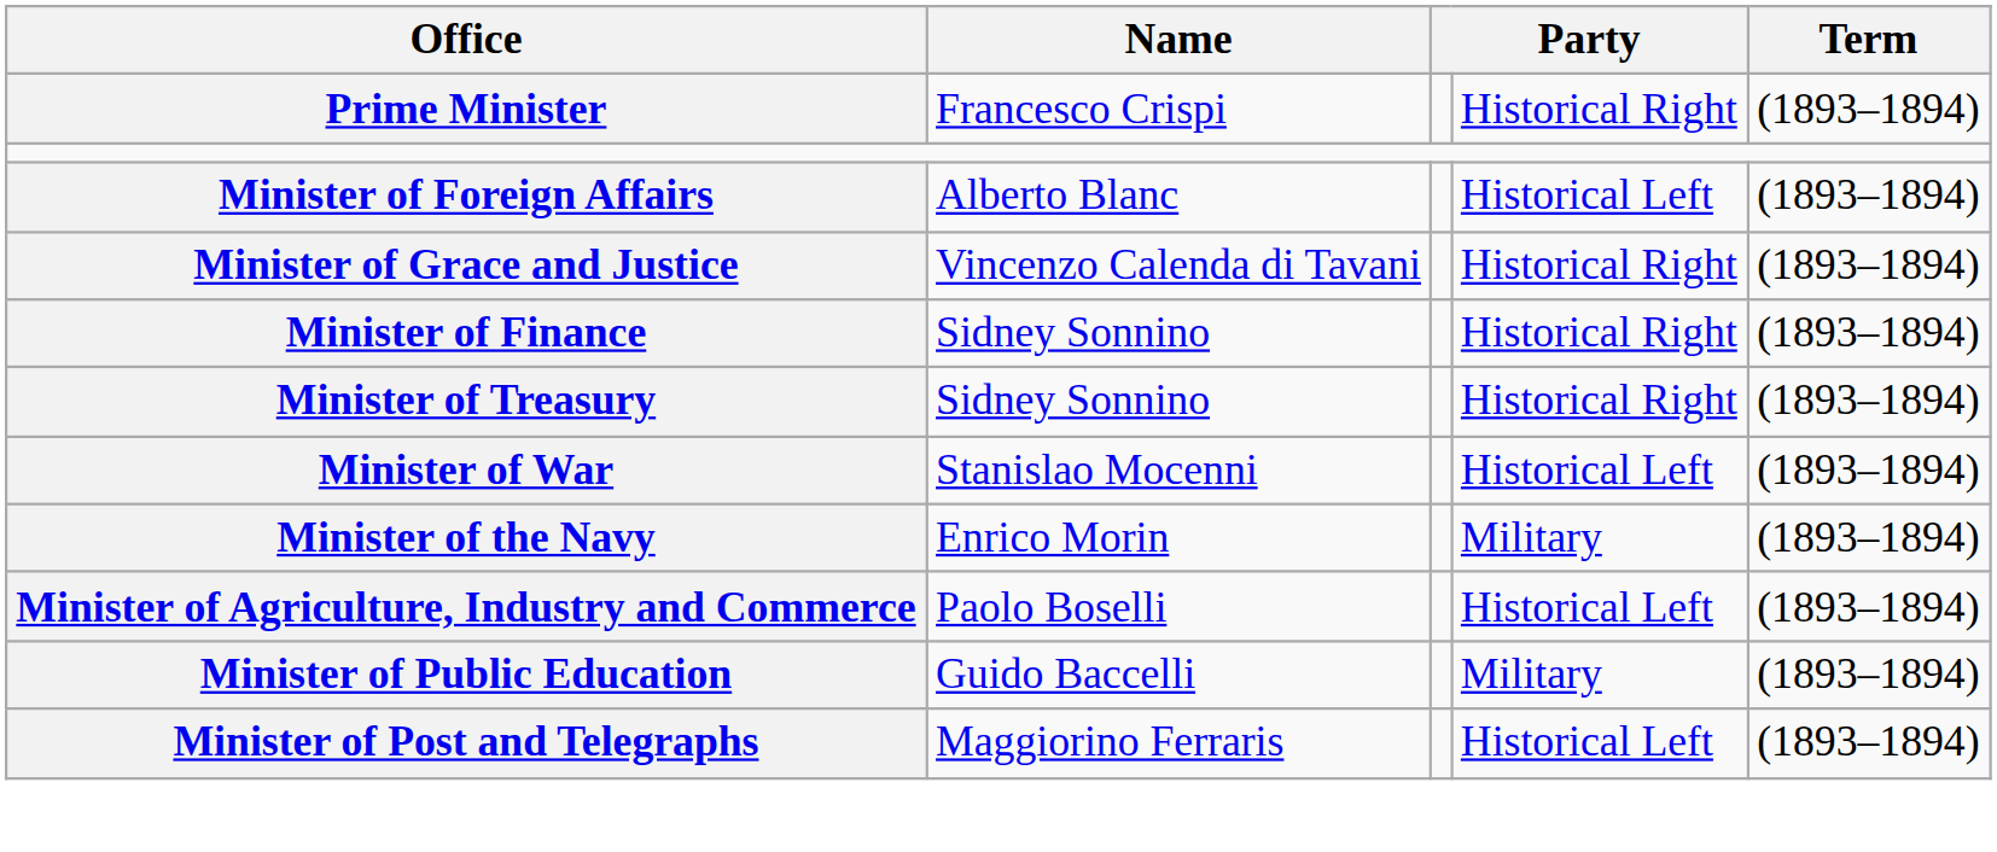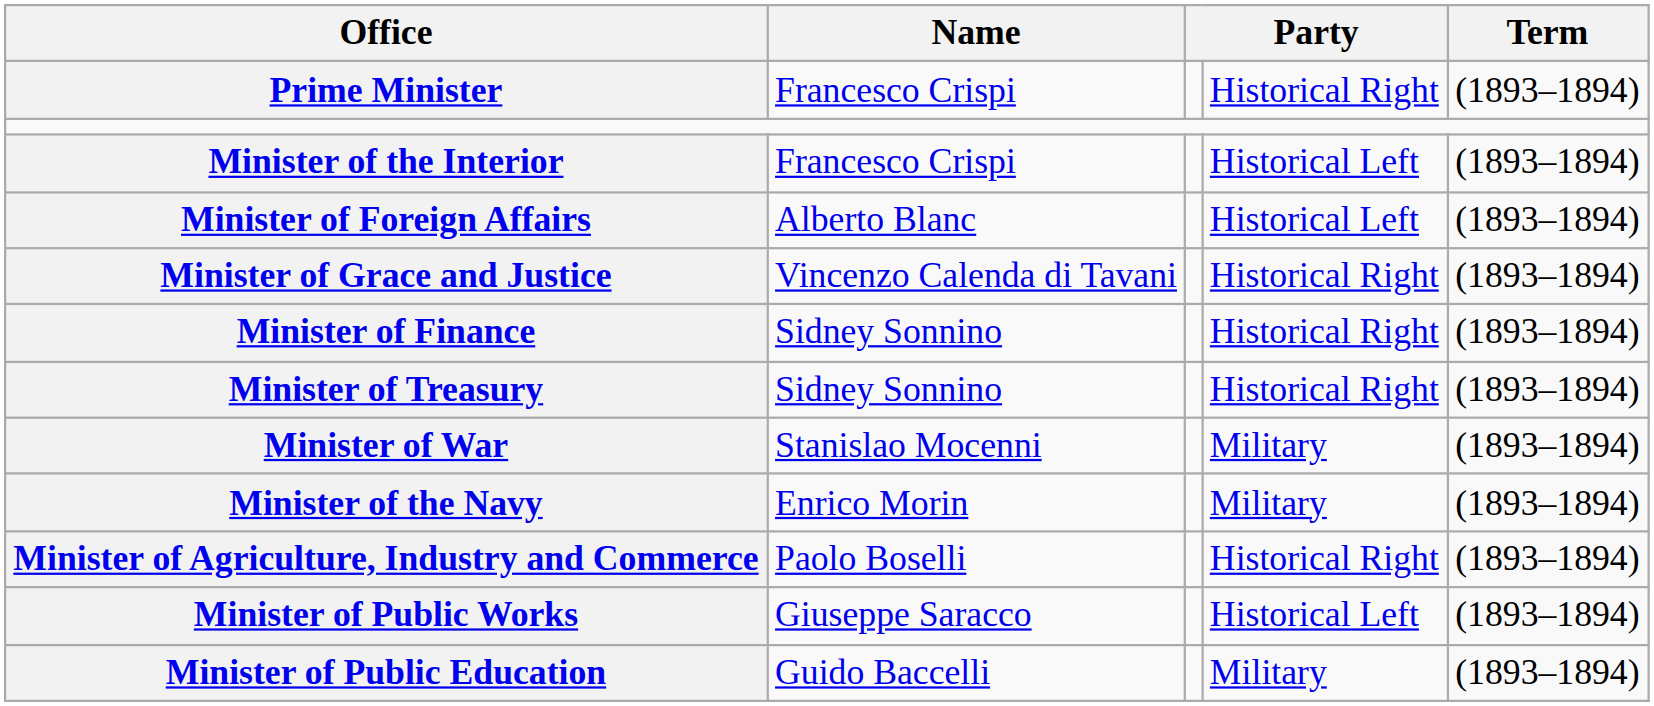+ row: Minister of the Interior | Francesco Crispi | Historical Left | (1893–1894)
Minister of War | column 4: Historical Left -> Military
Minister of Agriculture, Industry and Commerce | column 4: Historical Left -> Historical Right
+ row: Minister of Public Works | Giuseppe Saracco | Historical Left | (1893–1894)
- row: Minister of Post and Telegraphs | Maggiorino Ferraris | Historical Left | (1893–1894)
